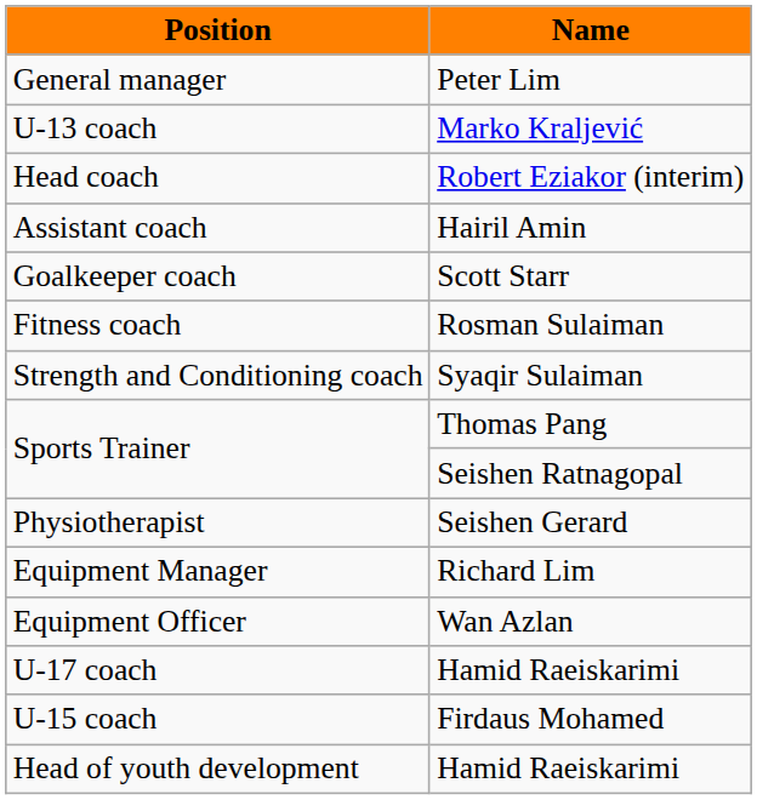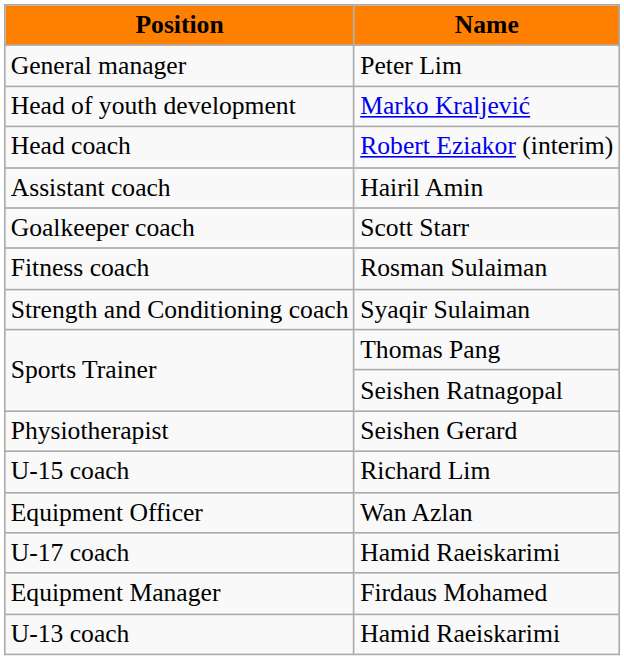row 3 | Position: U-13 coach -> Head of youth development
row 12 | Position: Equipment Manager -> U-15 coach
row 15 | Position: U-15 coach -> Equipment Manager
row 16 | Position: Head of youth development -> U-13 coach
